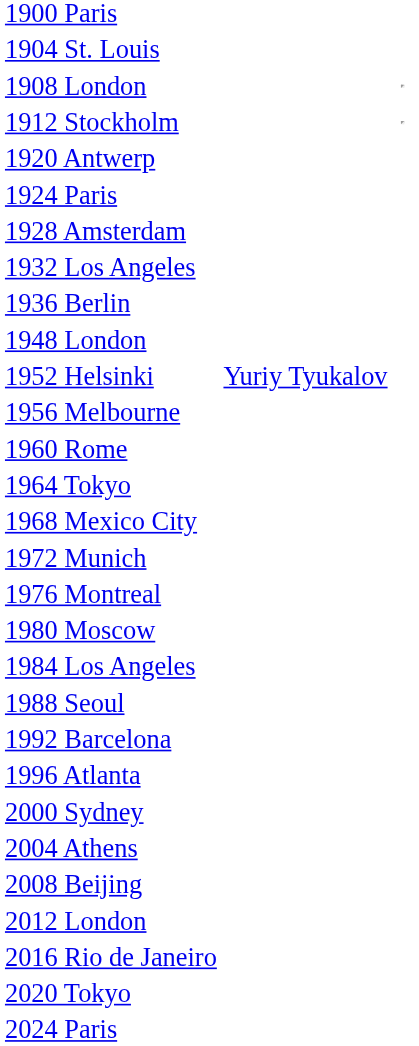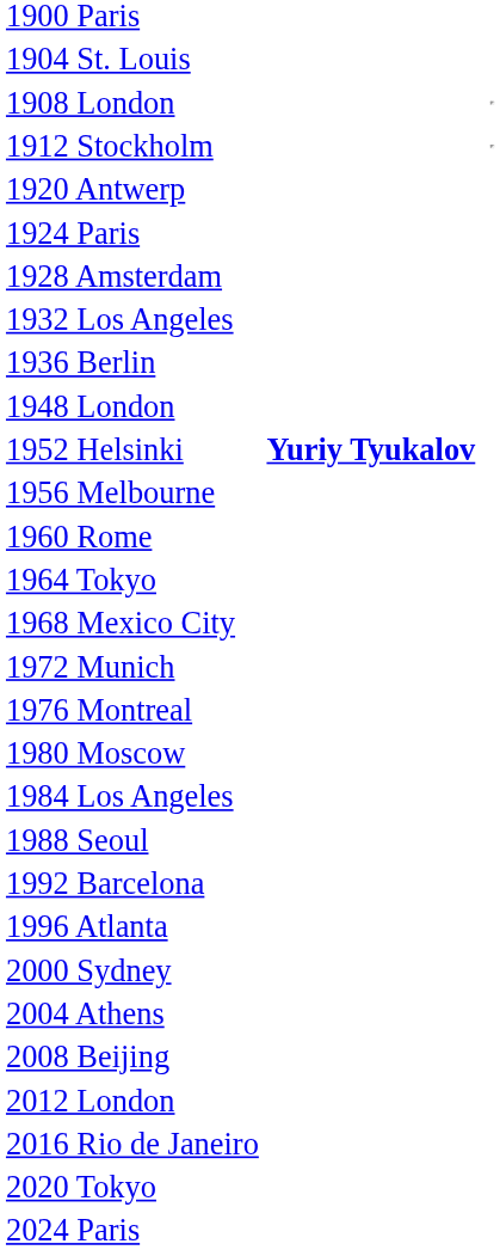1952 Helsinki | column 2: normal -> bold
